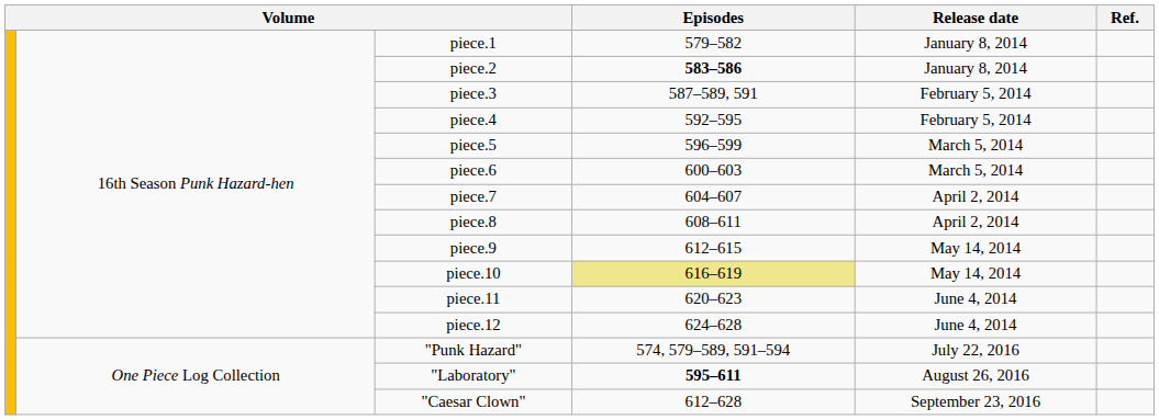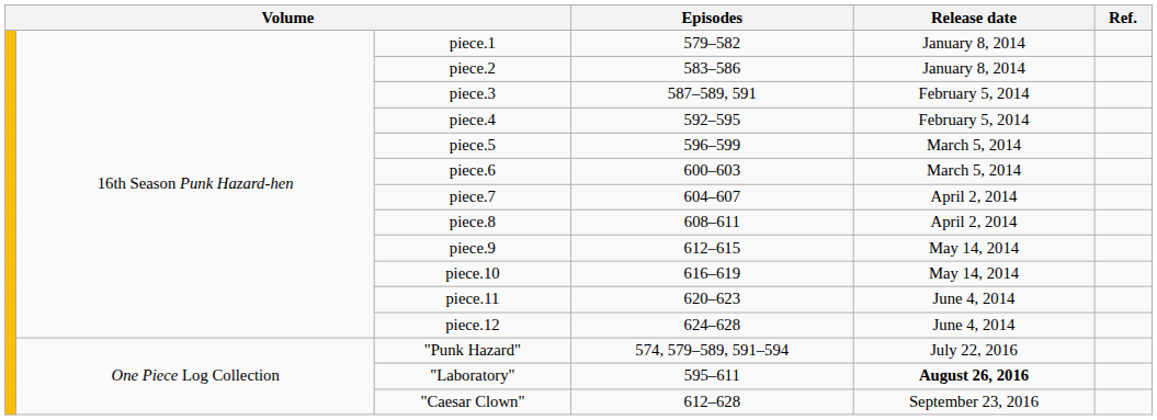piece.2 | Episodes: bold -> normal
piece.10 | Episodes: khaki background -> no background
"Laboratory" | Episodes: bold -> normal
"Laboratory" | Release date: normal -> bold
